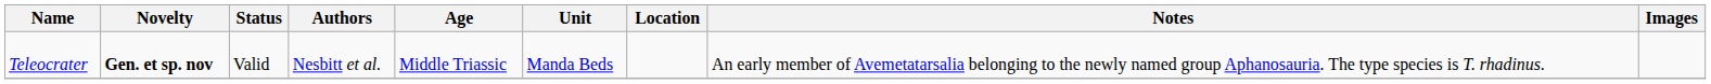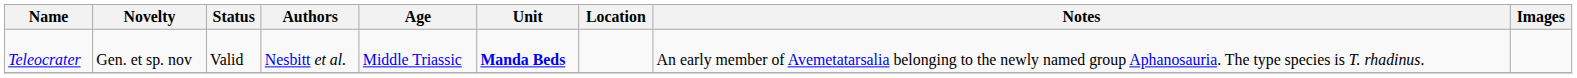Teleocrater | Novelty: bold -> normal
Teleocrater | Unit: normal -> bold
